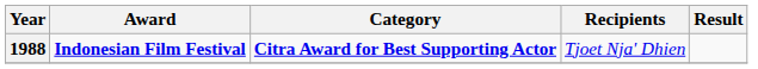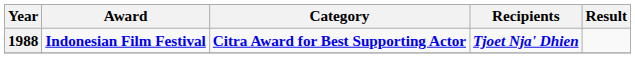1988 | Recipients: normal -> bold
